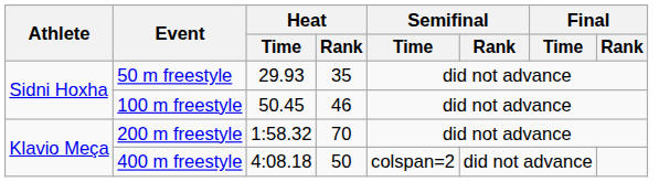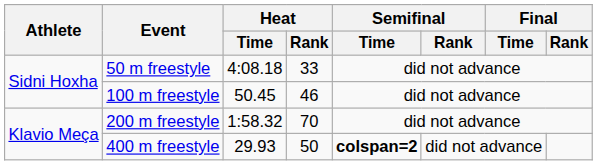50 m freestyle | Heat / Time: 29.93 -> 4:08.18
50 m freestyle | Heat / Rank: 35 -> 33
400 m freestyle | Heat / Time: 4:08.18 -> 29.93
400 m freestyle | Semifinal / Time: normal -> bold
